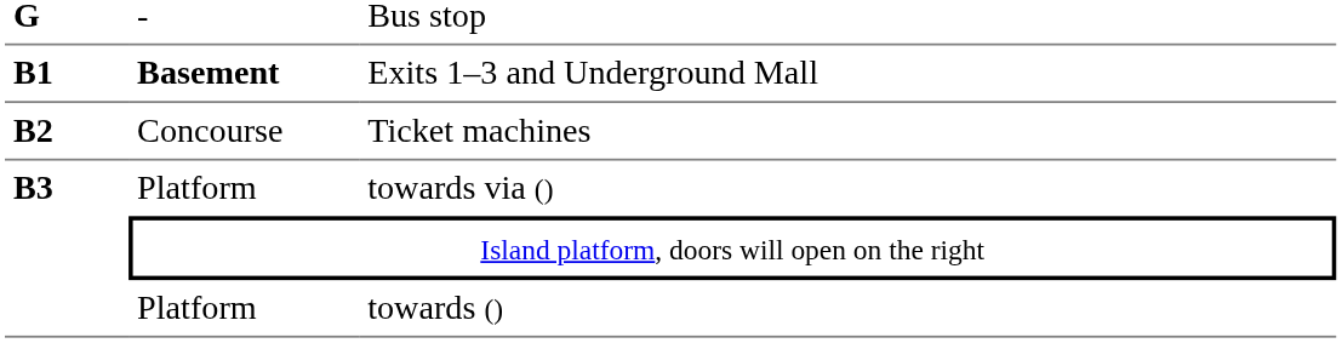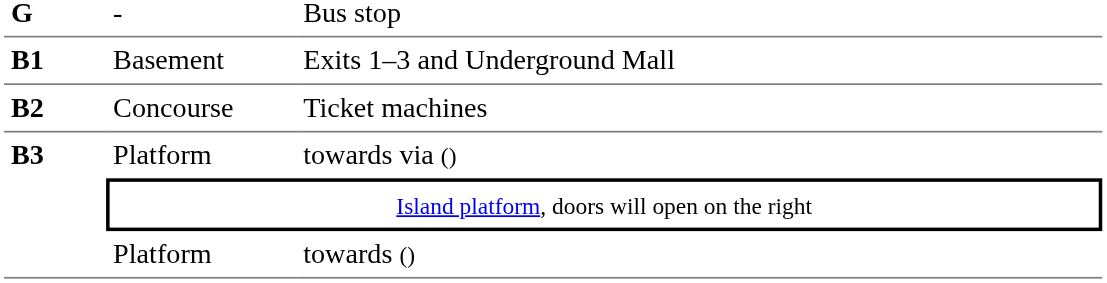Exits 1–3 and Underground Mall | column 2: bold -> normal
